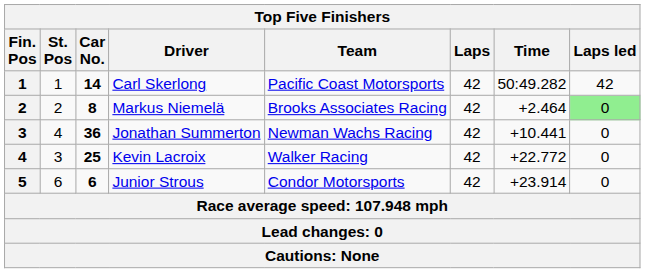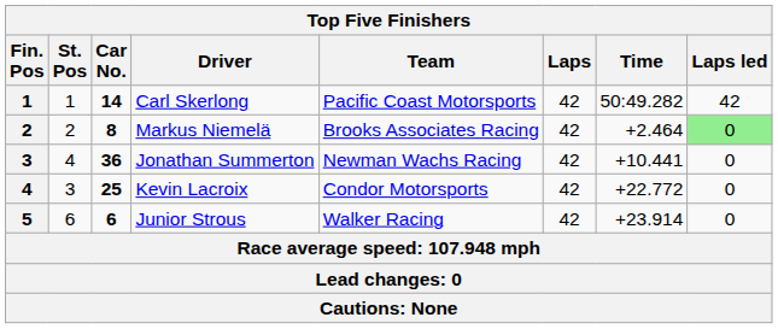Kevin Lacroix | Team: Walker Racing -> Condor Motorsports
Junior Strous | Team: Condor Motorsports -> Walker Racing
